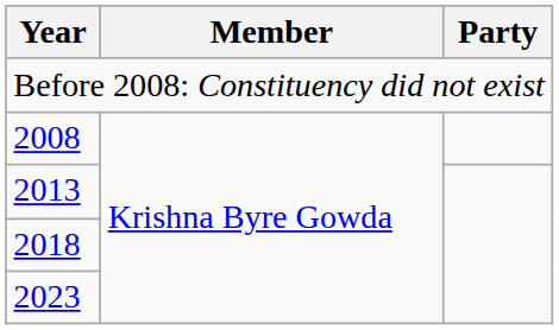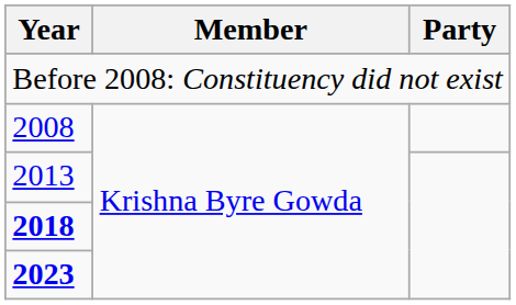2018 | Year: normal -> bold
2023 | Year: normal -> bold
